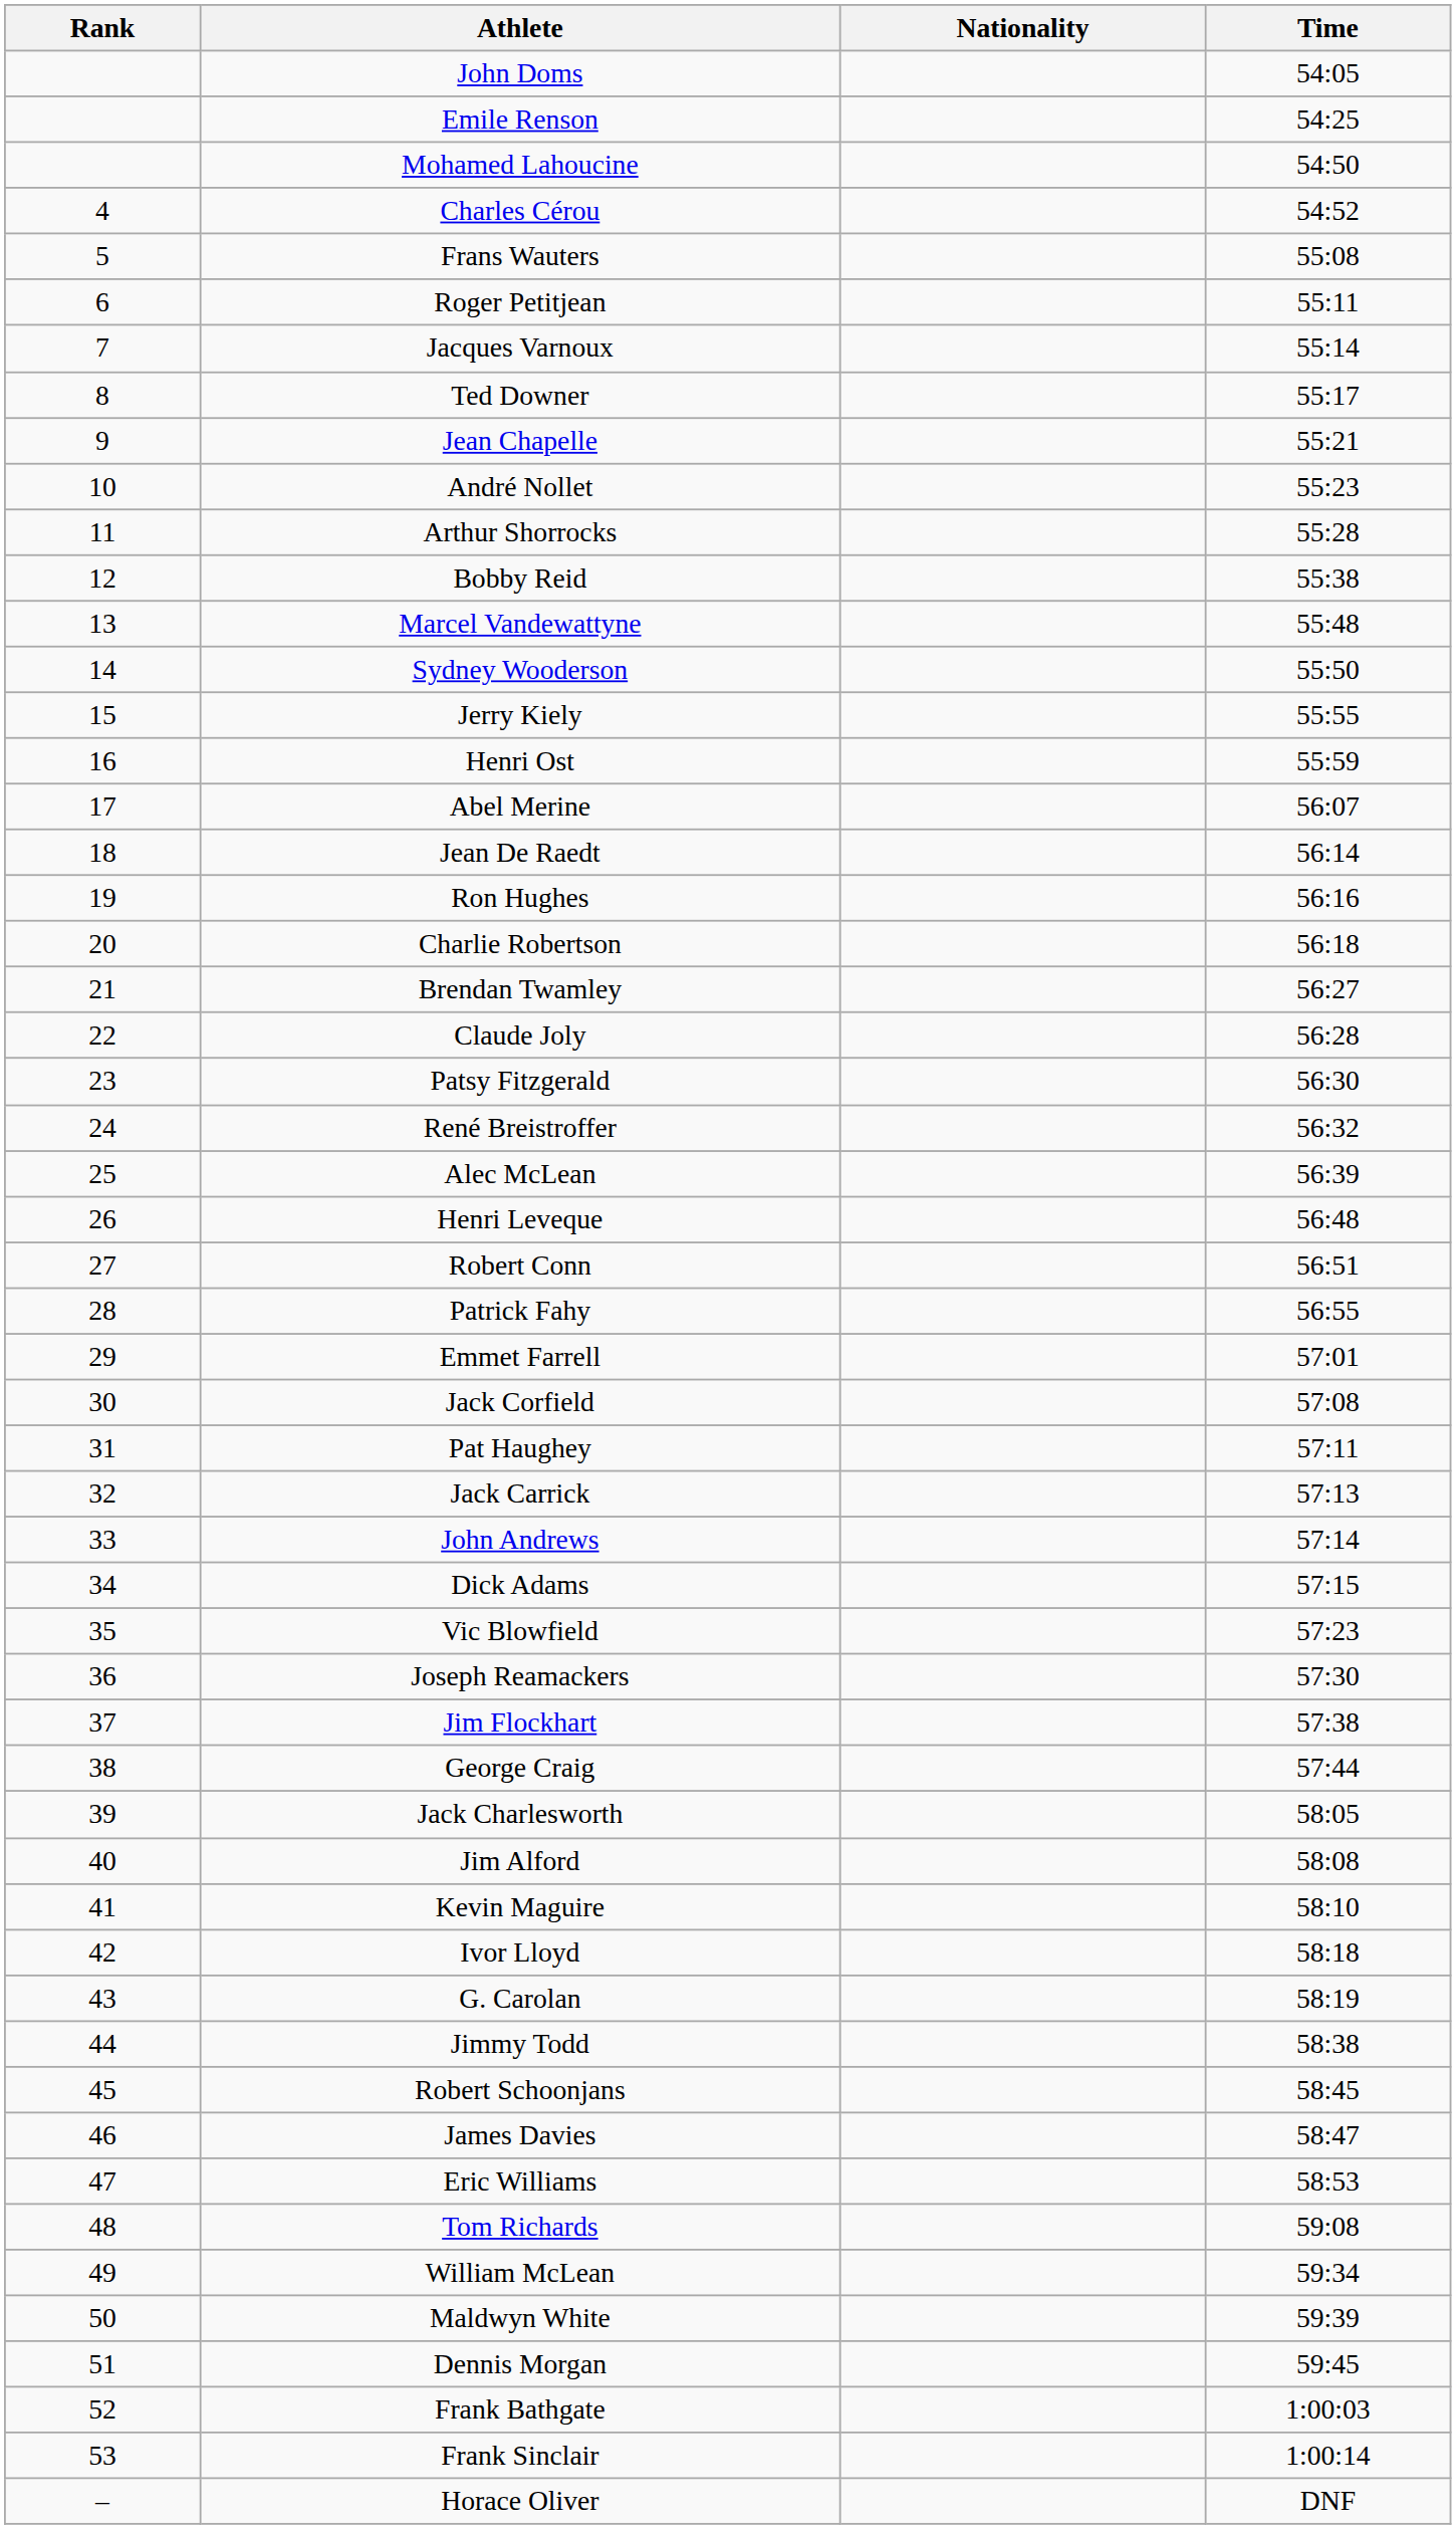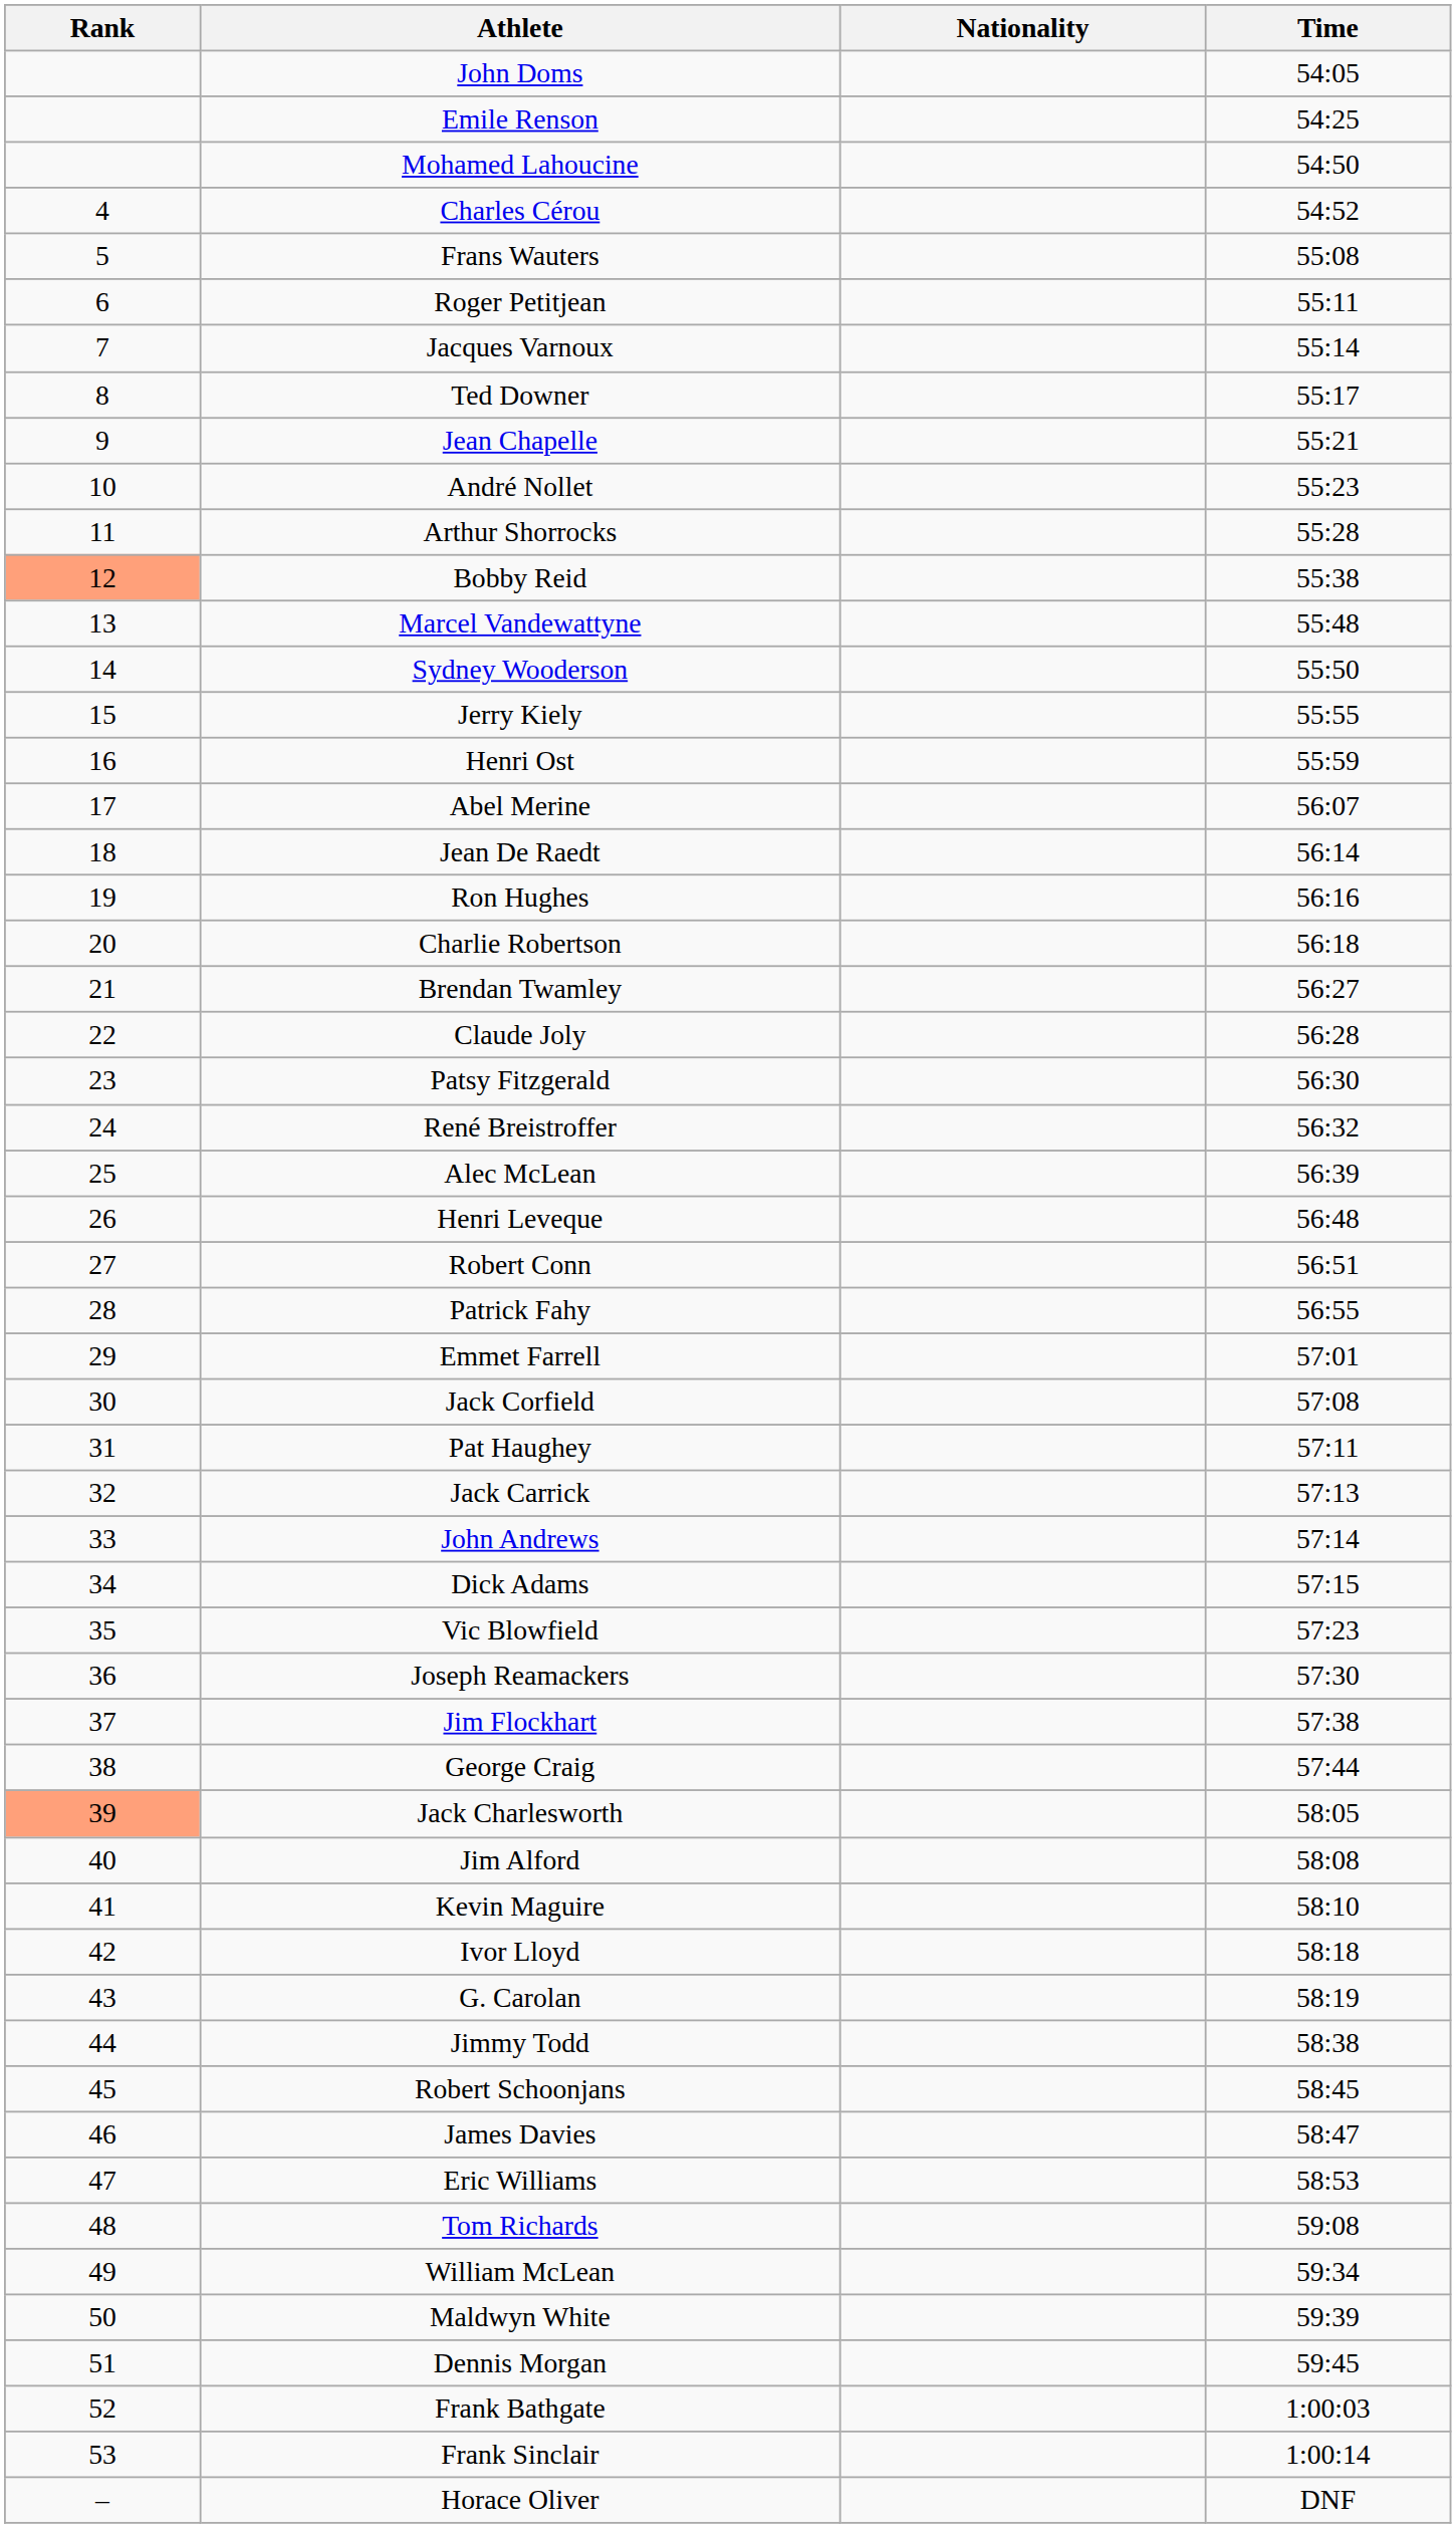Bobby Reid | Rank: no background -> lightsalmon background
Jack Charlesworth | Rank: no background -> lightsalmon background
